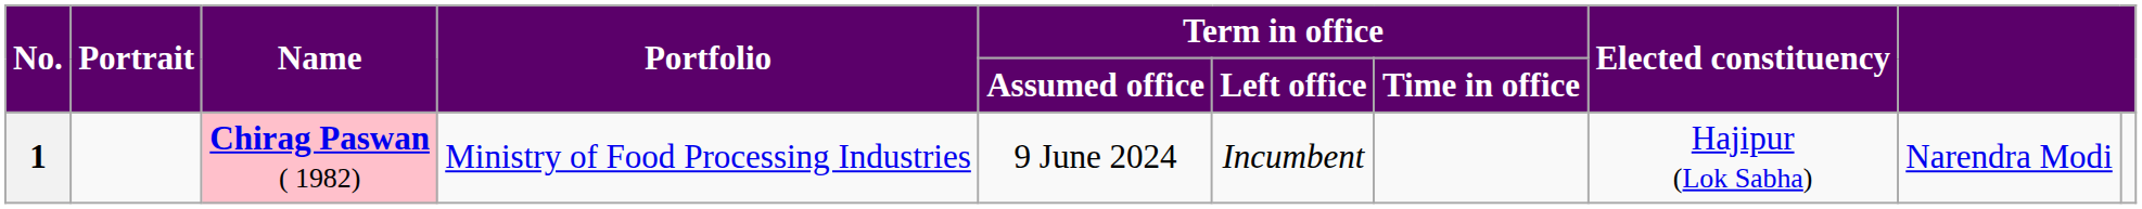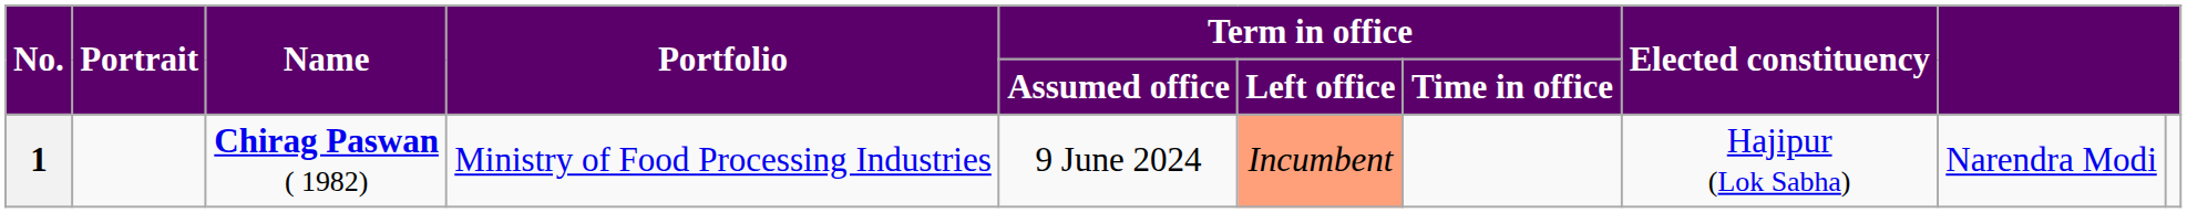1 | Name: pink background -> no background
1 | Term in office / Left office: no background -> lightsalmon background
